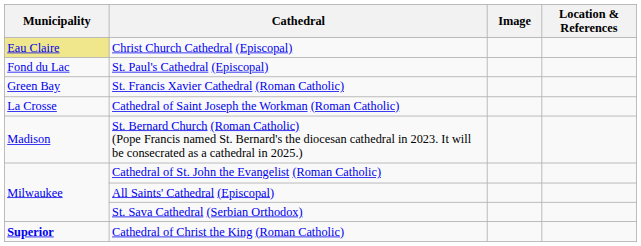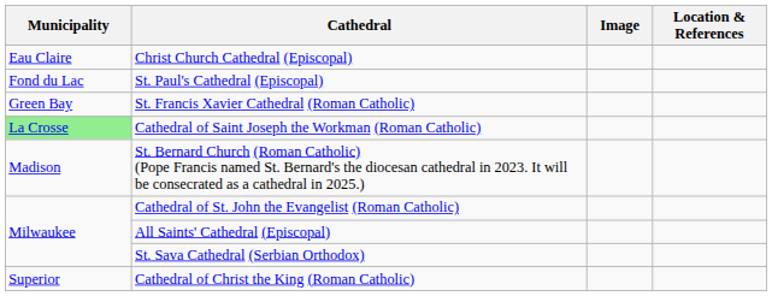Christ Church Cathedral (Episcopal) | Municipality: khaki background -> no background
Cathedral of Saint Joseph the Workman (Roman Catholic) | Municipality: no background -> lightgreen background
Cathedral of Christ the King (Roman Catholic) | Municipality: bold -> normal
